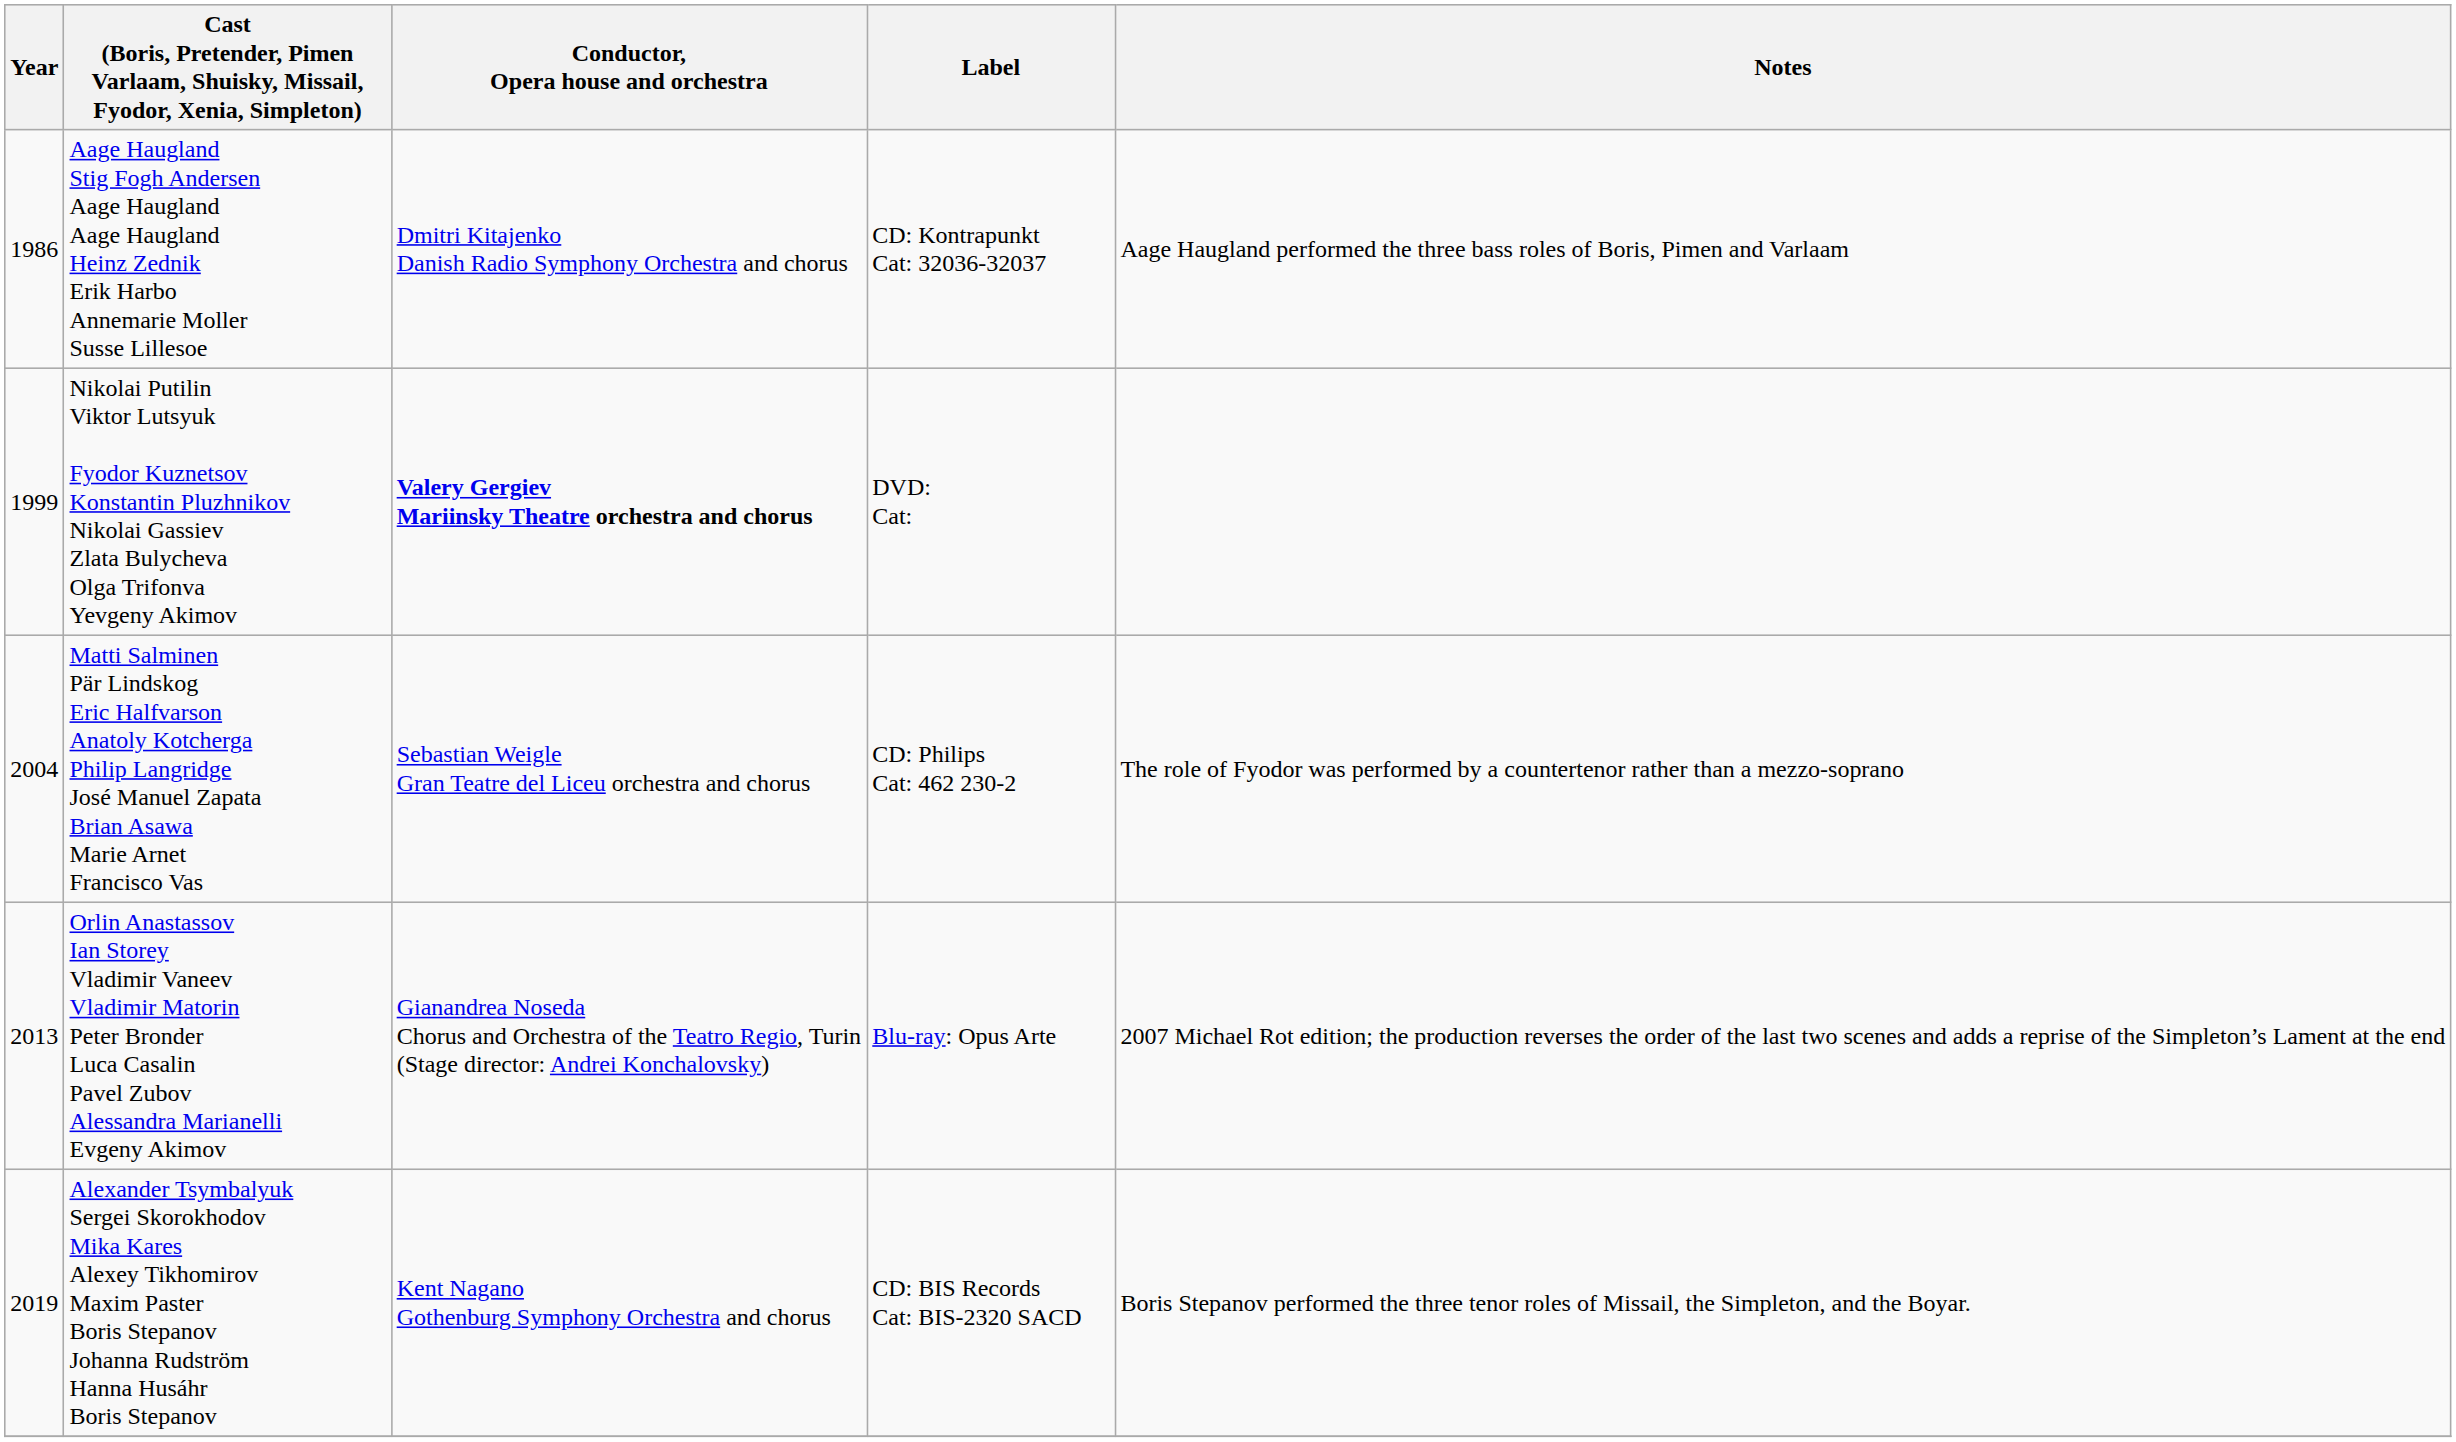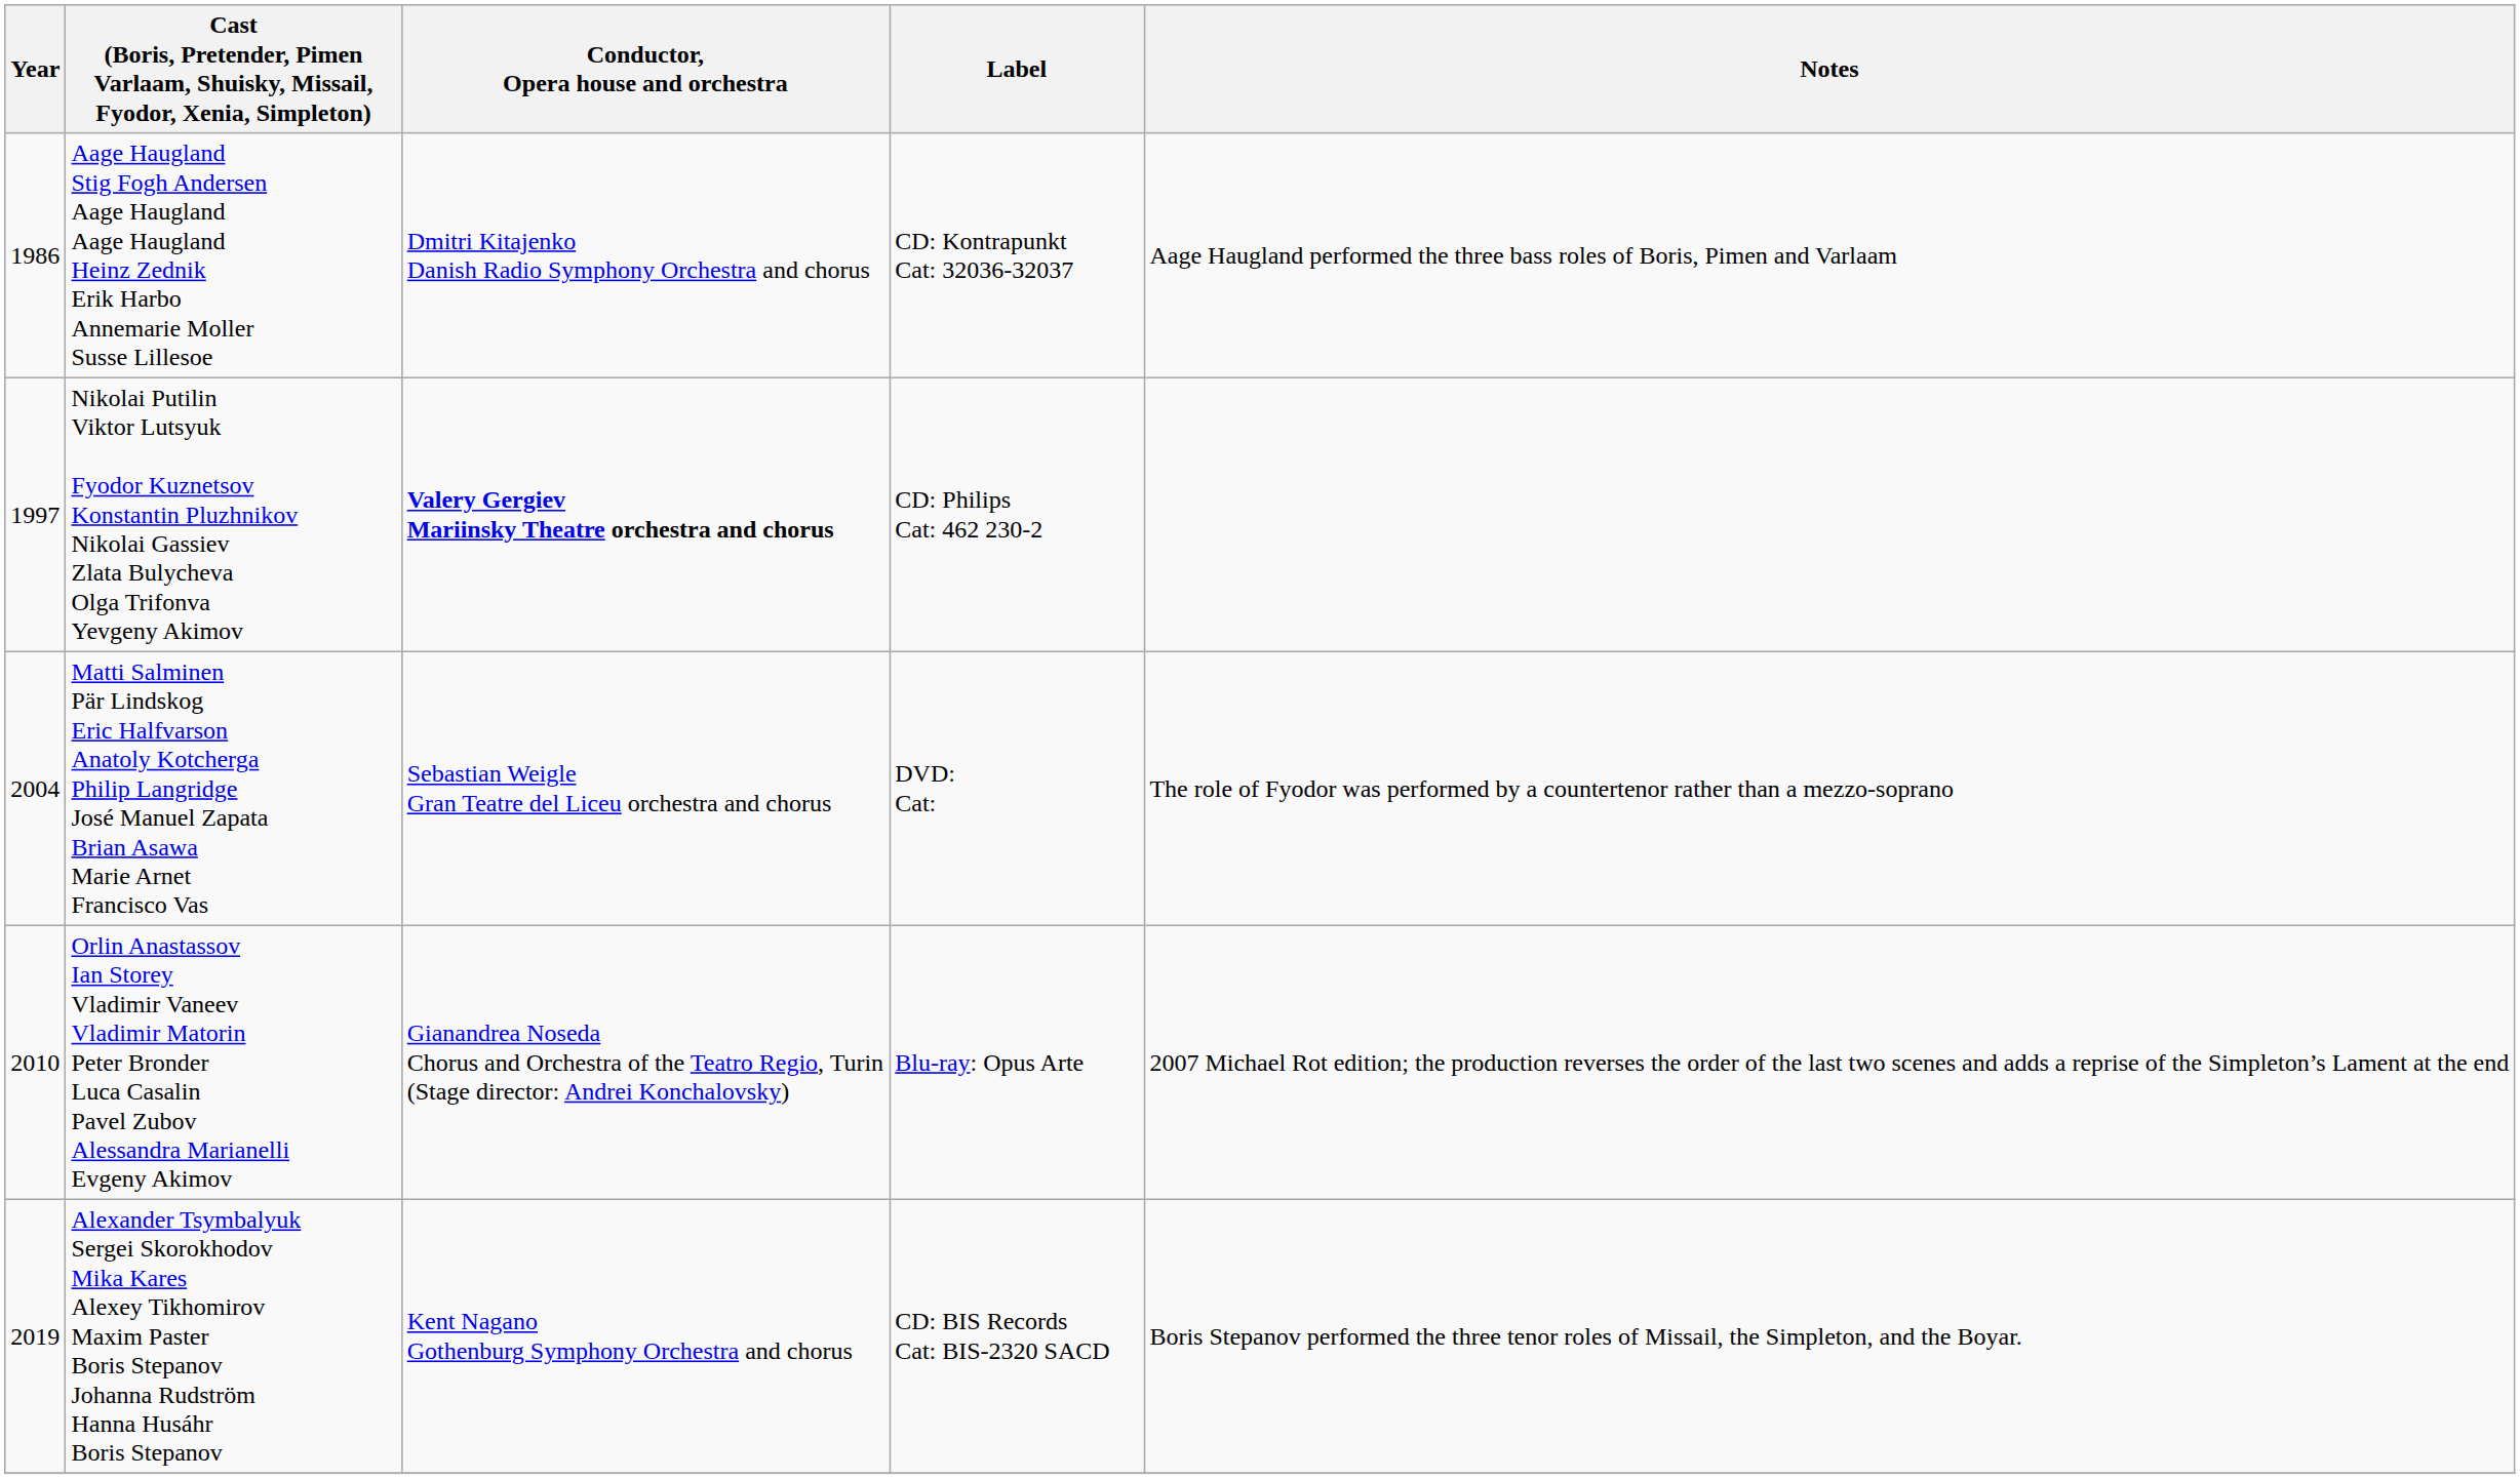row 3 | Year: 1999 -> 1997
row 3 | Label: DVD: Cat: -> CD: Philips Cat: 462 230-2
row 4 | Label: CD: Philips Cat: 462 230-2 -> DVD: Cat:
row 5 | Year: 2013 -> 2010
